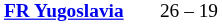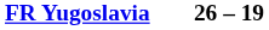FR Yugoslavia | column 2: normal -> bold
